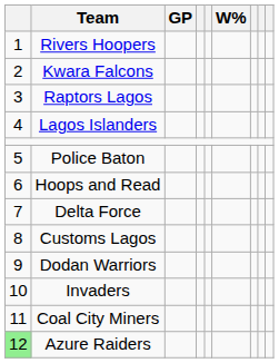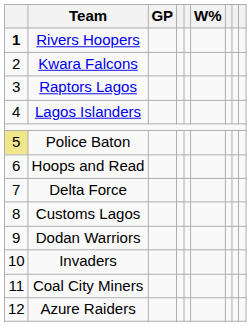Rivers Hoopers | column 1: normal -> bold
Police Baton | column 1: no background -> khaki background
Azure Raiders | column 1: lightgreen background -> no background
